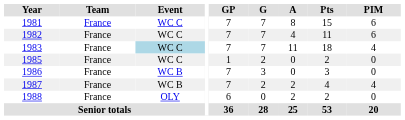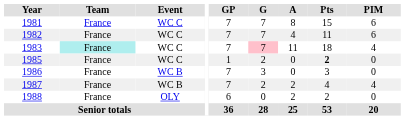1983 | Team: no background -> paleturquoise background
1983 | Event: lightblue background -> no background
1983 | G: no background -> pink background
1985 | Pts: normal -> bold
